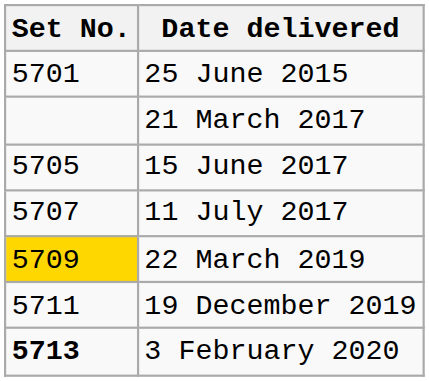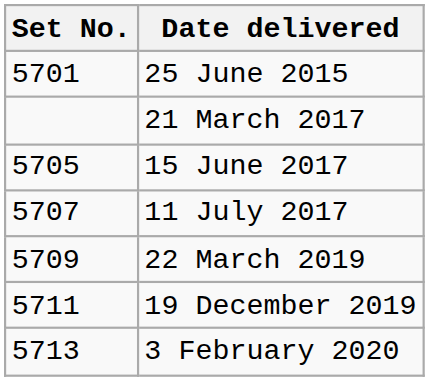22 March 2019 | Set No.: gold background -> no background
3 February 2020 | Set No.: bold -> normal
